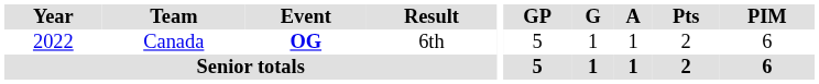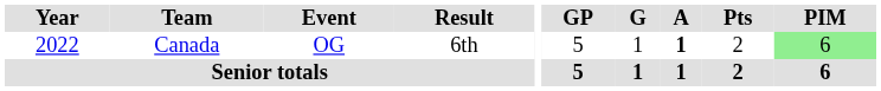Canada | Event: bold -> normal
Canada | A: normal -> bold
Canada | PIM: no background -> lightgreen background
